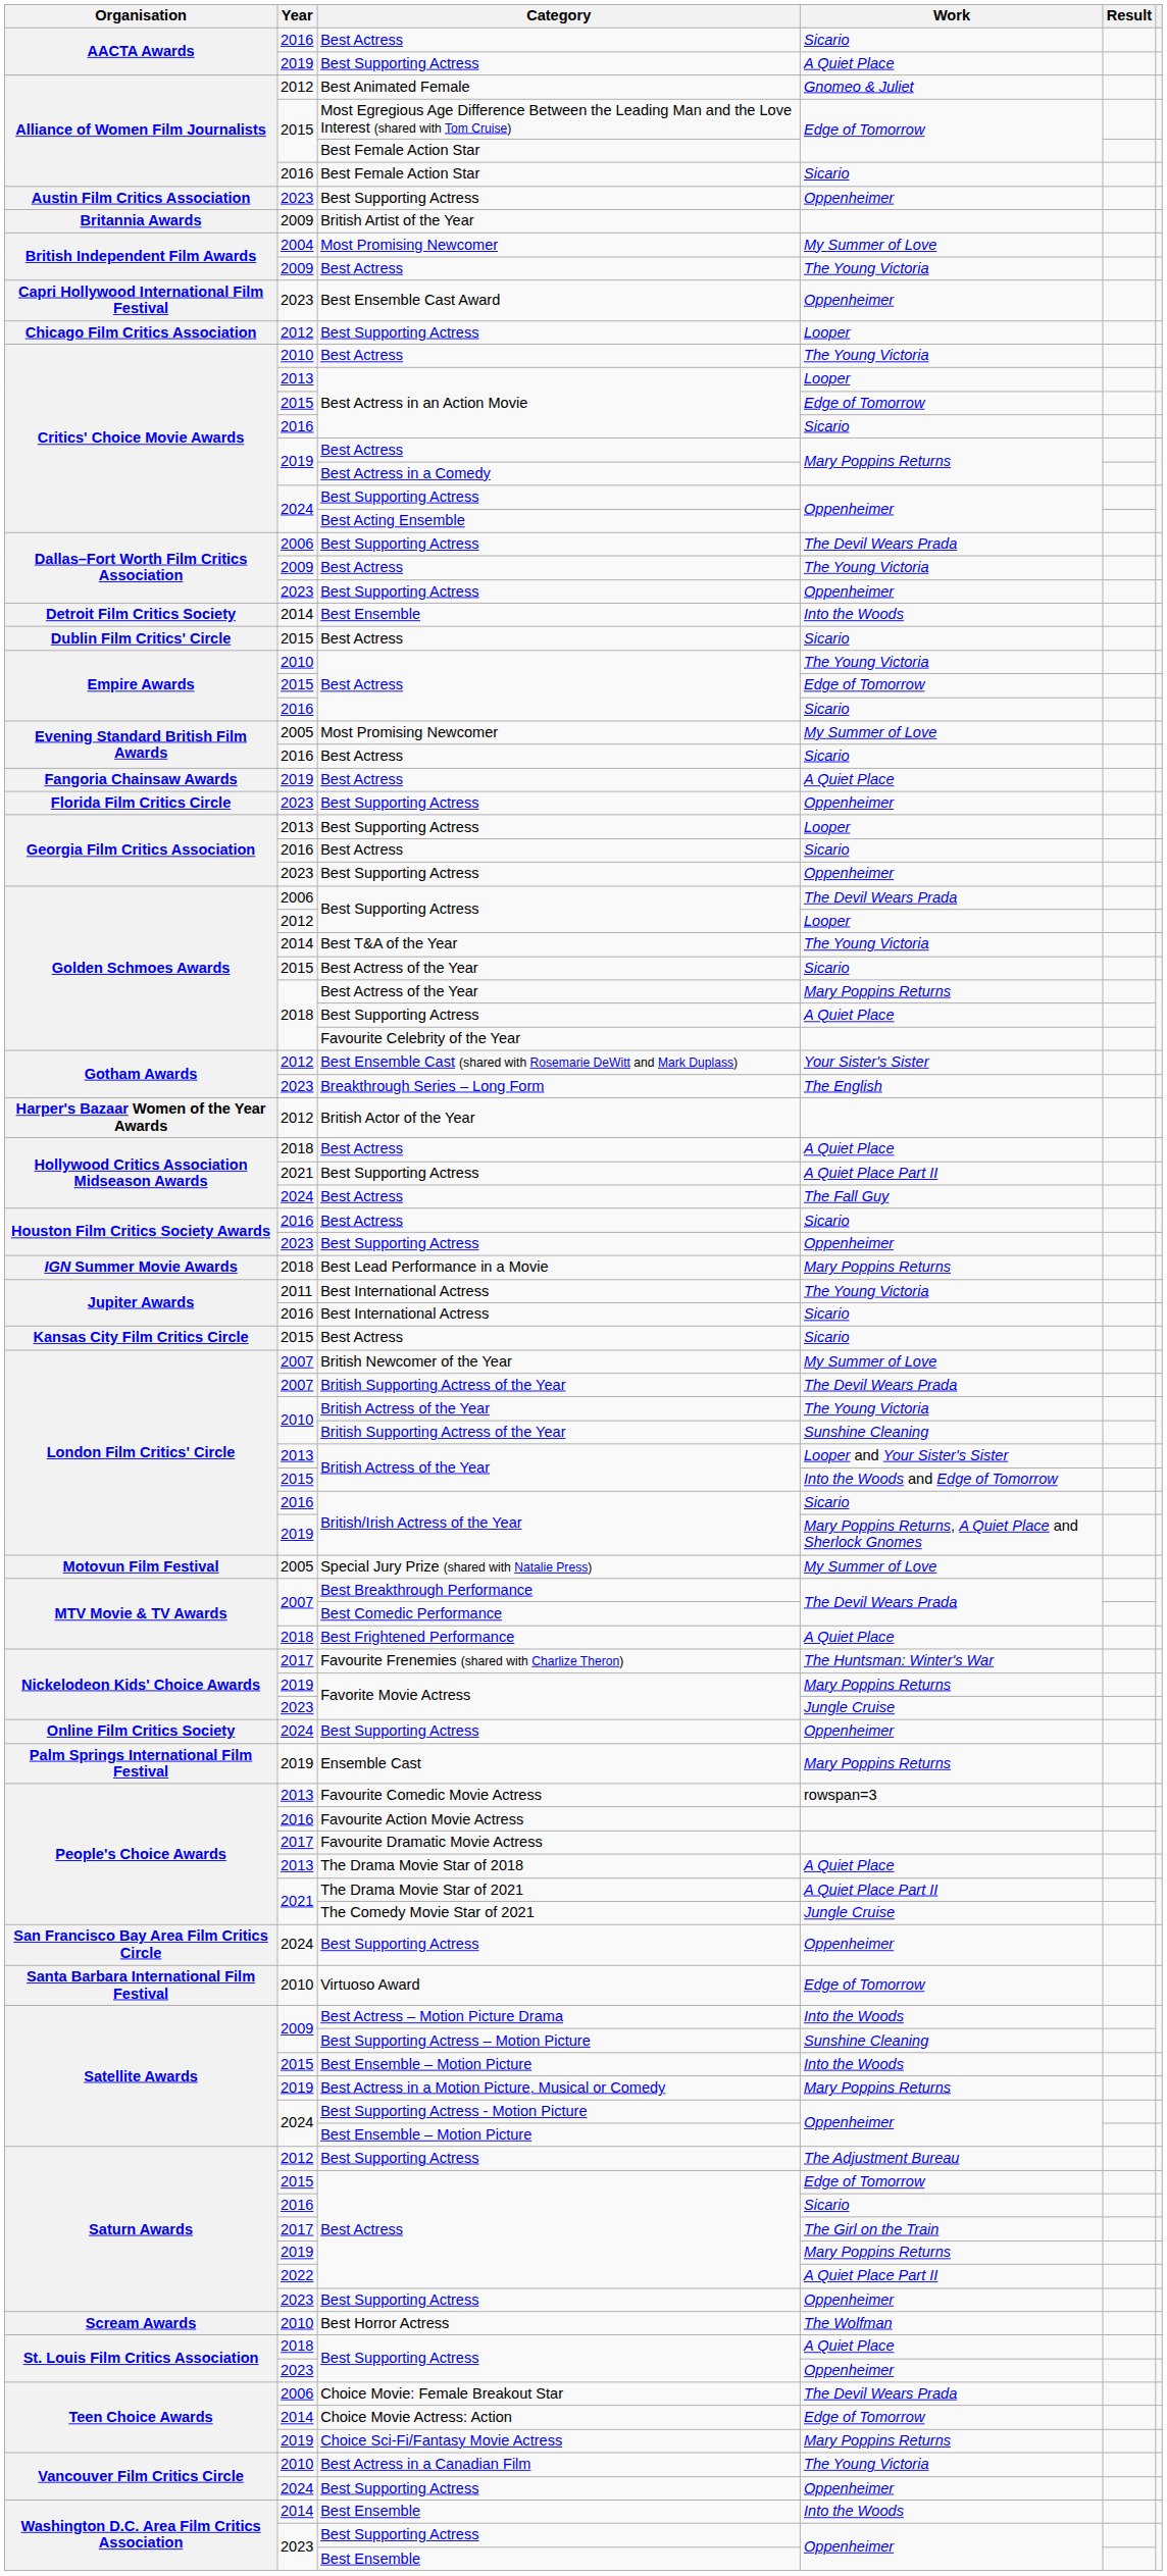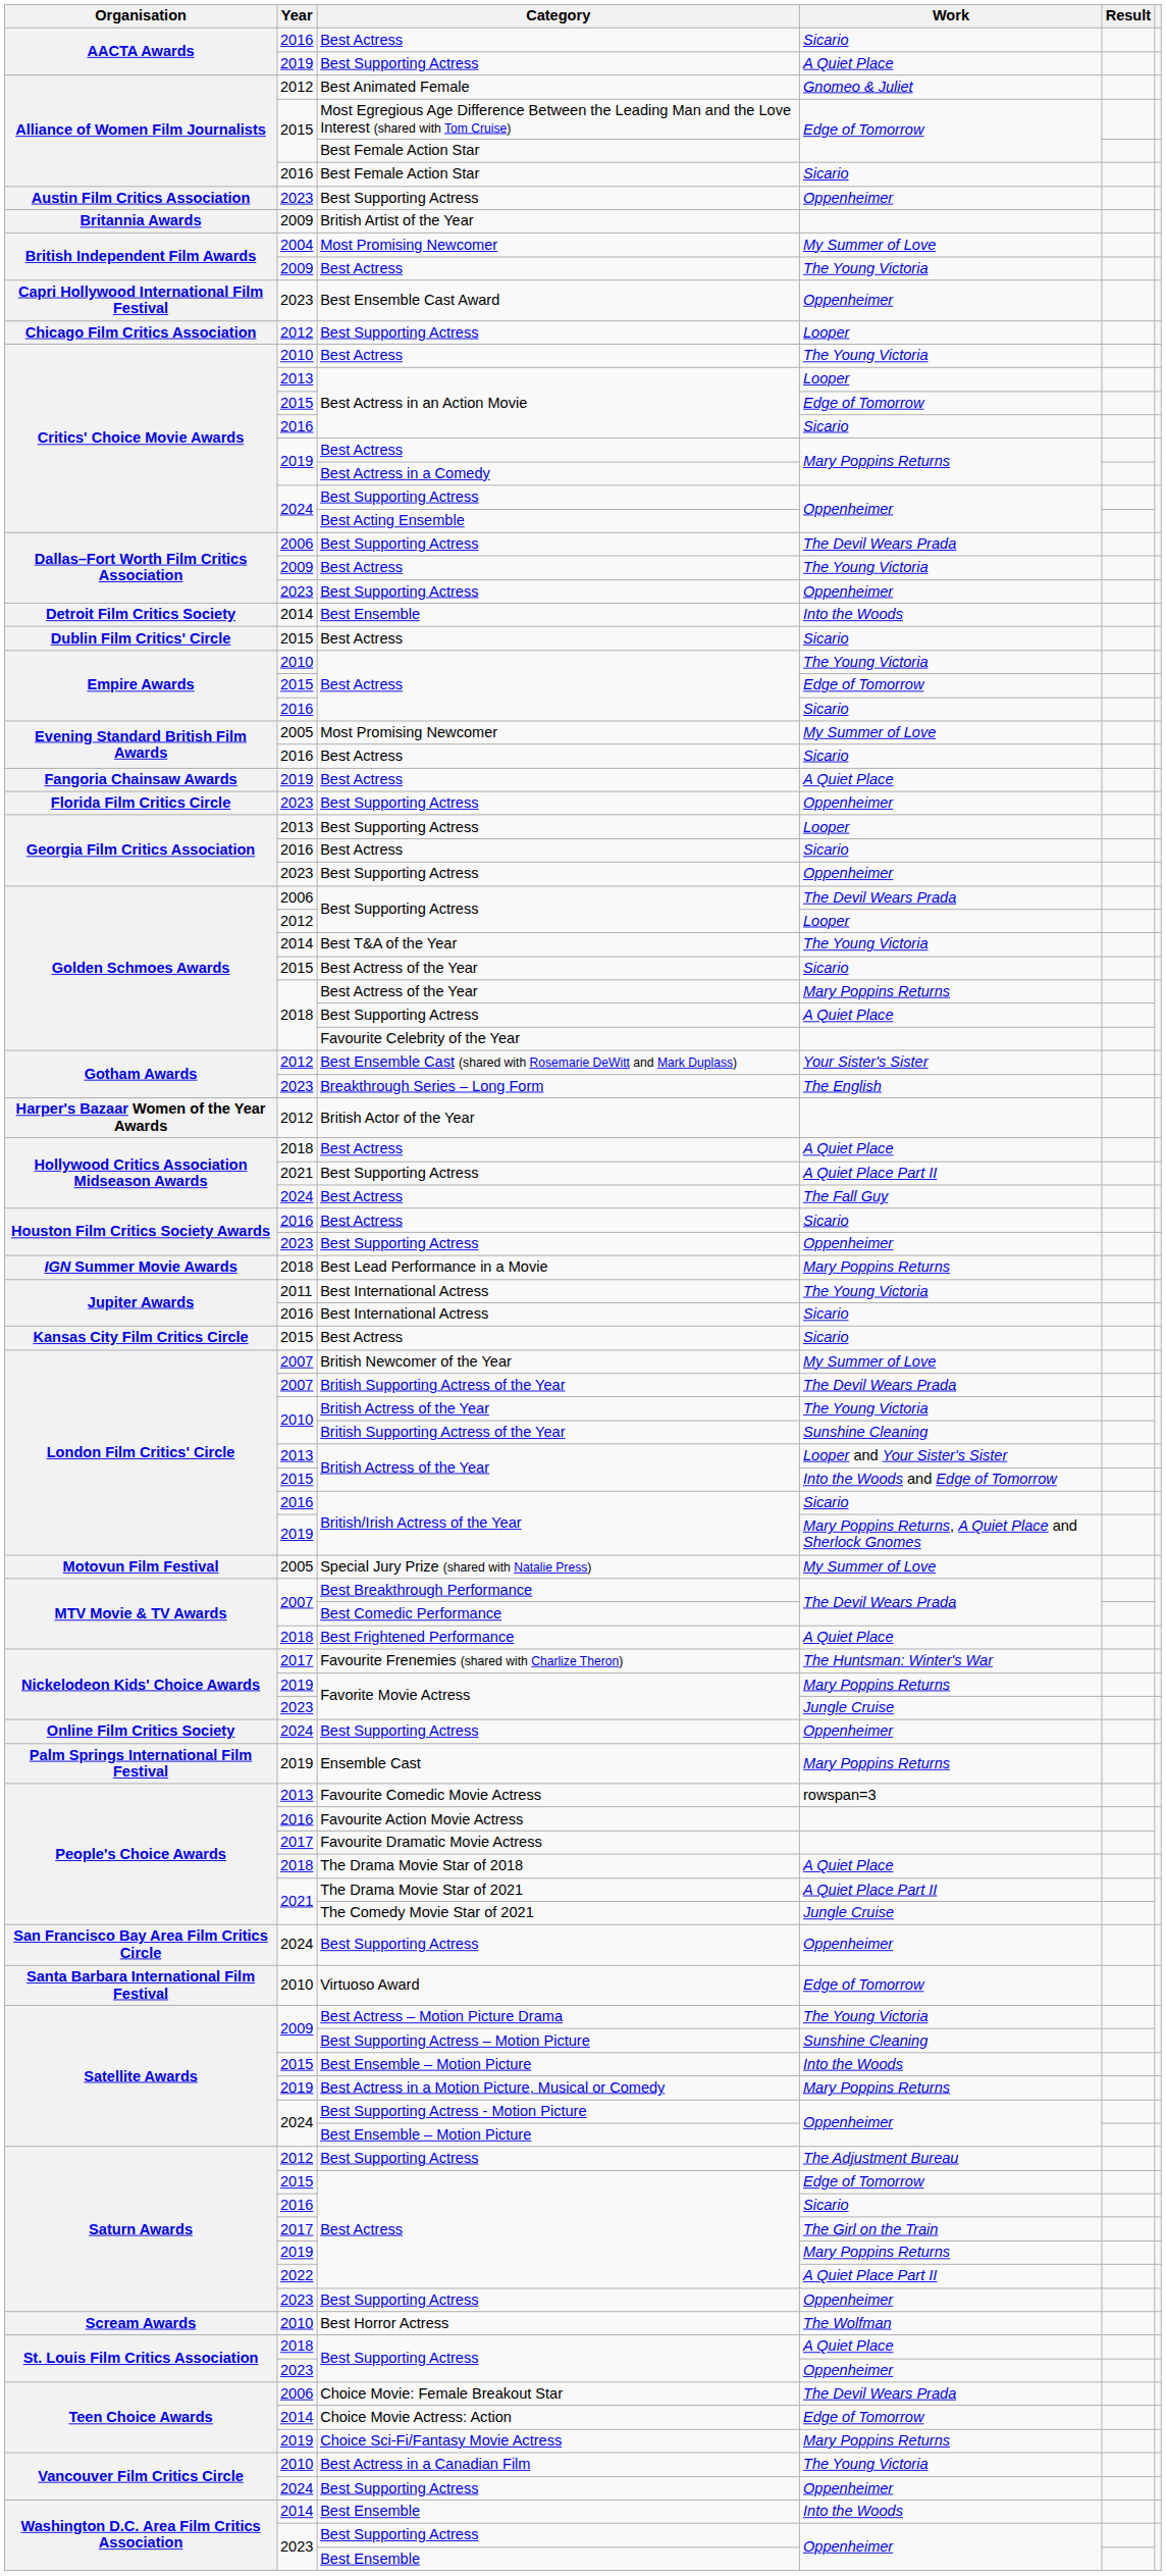The Drama Movie Star of 2018 | Year: 2013 -> 2018
Best Actress – Motion Picture Drama | Work: Into the Woods -> The Young Victoria
